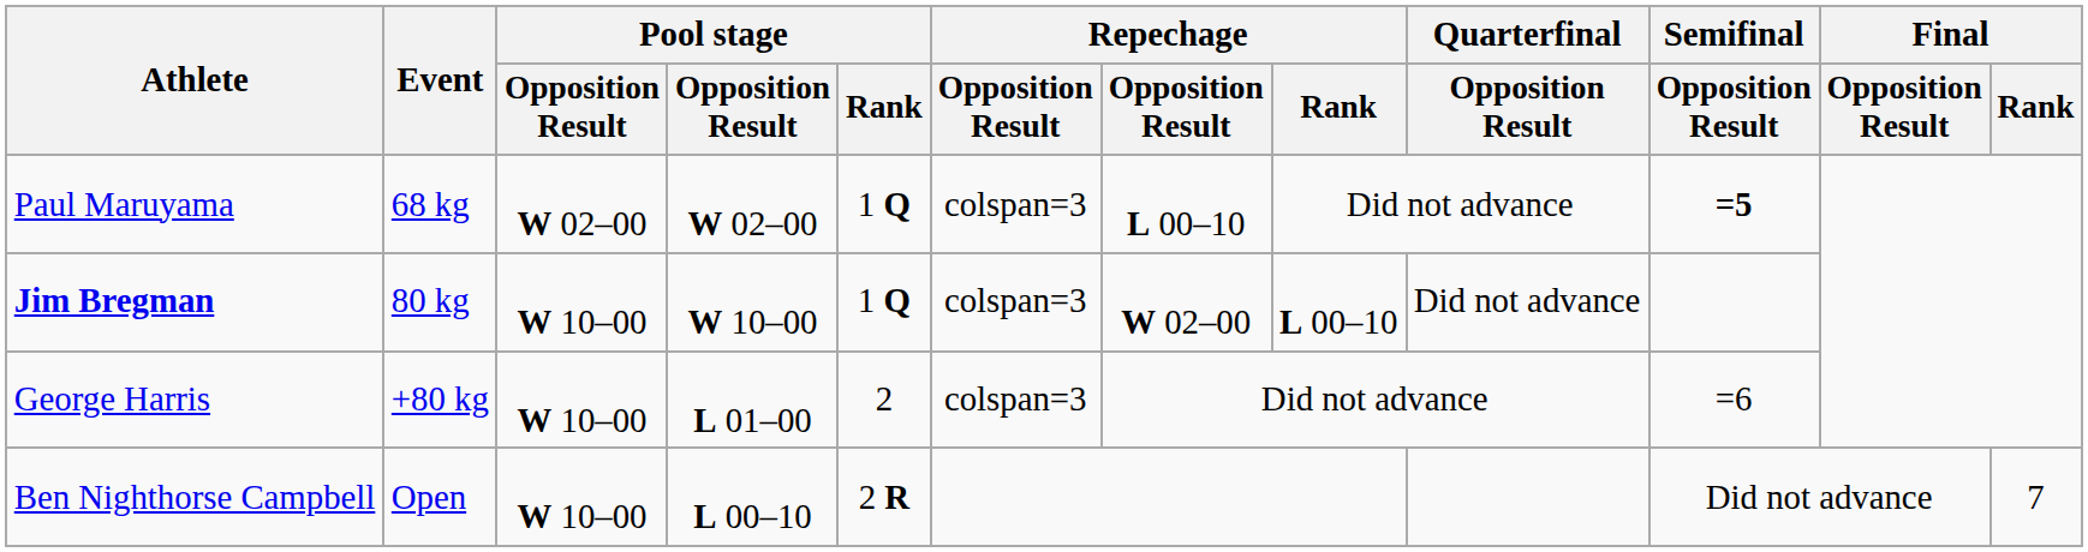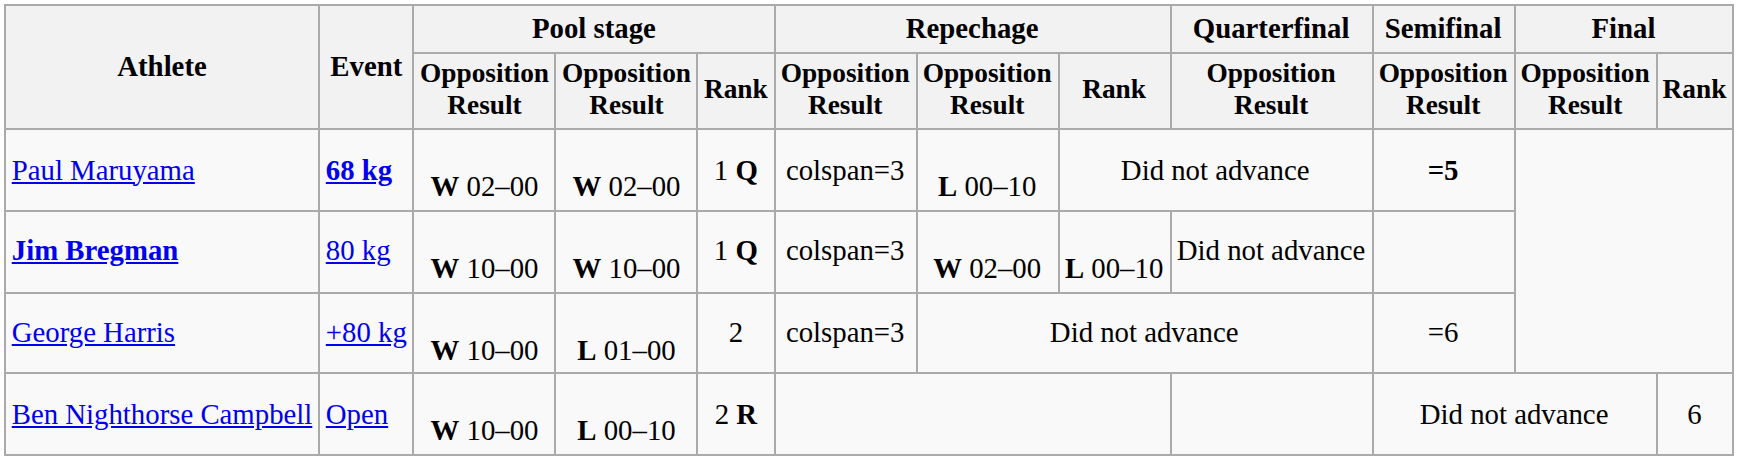Paul Maruyama | Event: normal -> bold
Ben Nighthorse Campbell | Final / Rank: 7 -> 6
